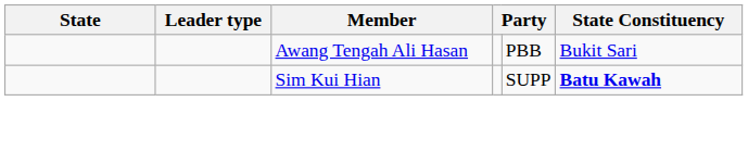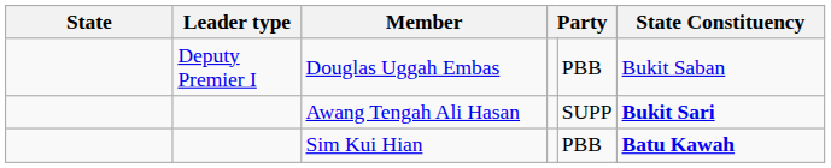+ row: Deputy Premier I | Douglas Uggah Embas | PBB | Bukit Saban
Awang Tengah Ali Hasan | column 5: PBB -> SUPP
Awang Tengah Ali Hasan | State Constituency: normal -> bold
Sim Kui Hian | column 5: SUPP -> PBB
